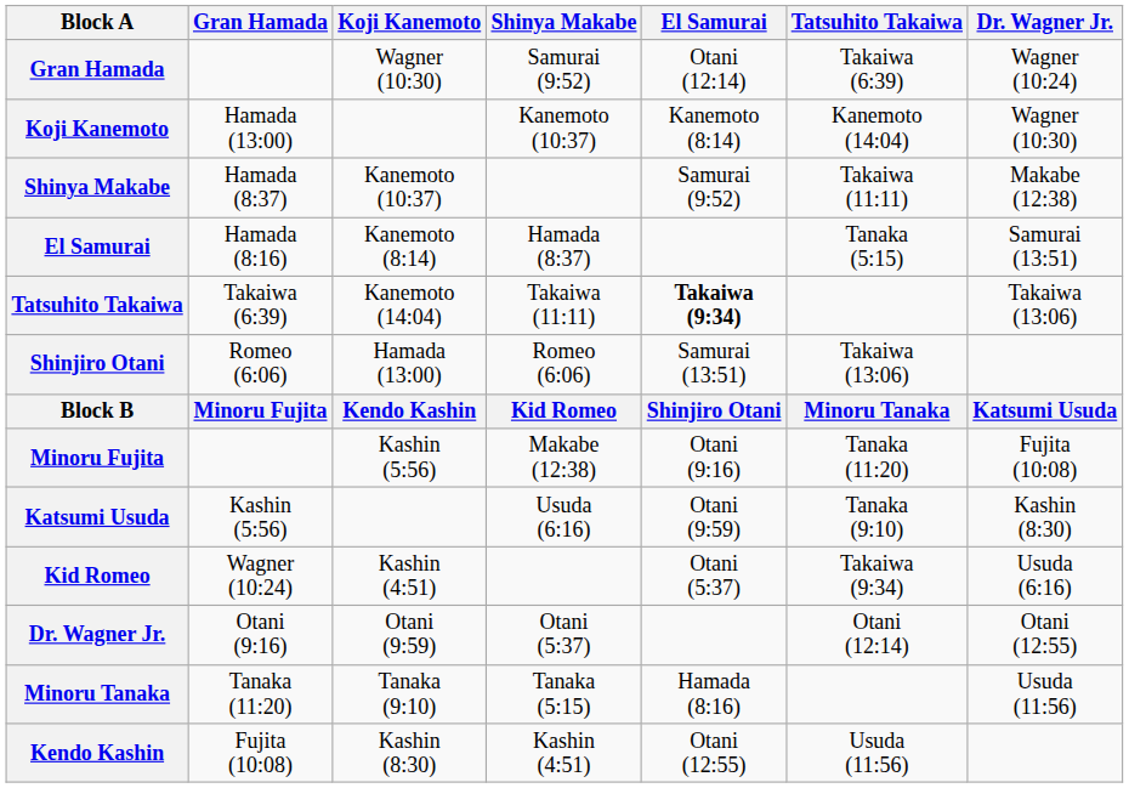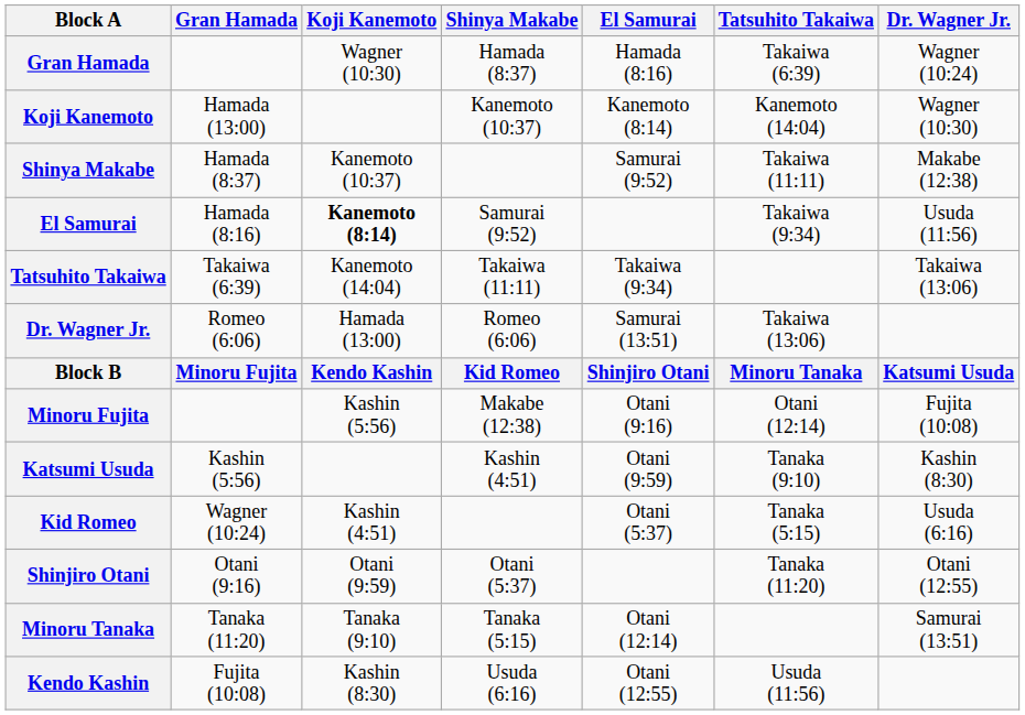row 2 | Shinya Makabe: Samurai (9:52) -> Hamada (8:37)
row 2 | El Samurai: Otani (12:14) -> Hamada (8:16)
row 5 | Koji Kanemoto: normal -> bold
row 5 | Shinya Makabe: Hamada (8:37) -> Samurai (9:52)
row 5 | Tatsuhito Takaiwa: Tanaka (5:15) -> Takaiwa (9:34)
row 5 | Dr. Wagner Jr.: Samurai (13:51) -> Usuda (11:56)
row 6 | El Samurai: bold -> normal
row 7 | Block A: Shinjiro Otani -> Dr. Wagner Jr.
row 9 | Tatsuhito Takaiwa: Tanaka (11:20) -> Otani (12:14)
row 10 | Shinya Makabe: Usuda (6:16) -> Kashin (4:51)
row 11 | Tatsuhito Takaiwa: Takaiwa (9:34) -> Tanaka (5:15)
row 12 | Block A: Dr. Wagner Jr. -> Shinjiro Otani
row 12 | Tatsuhito Takaiwa: Otani (12:14) -> Tanaka (11:20)
row 13 | El Samurai: Hamada (8:16) -> Otani (12:14)
row 13 | Dr. Wagner Jr.: Usuda (11:56) -> Samurai (13:51)
row 14 | Shinya Makabe: Kashin (4:51) -> Usuda (6:16)
